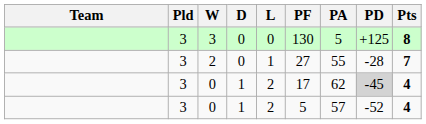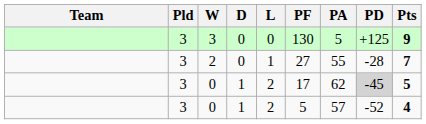row 2 | Pts: 8 -> 9
row 4 | Pts: 4 -> 5
